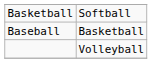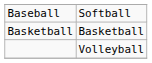row 1 | column 1: Basketball -> Baseball
row 2 | column 1: Baseball -> Basketball
